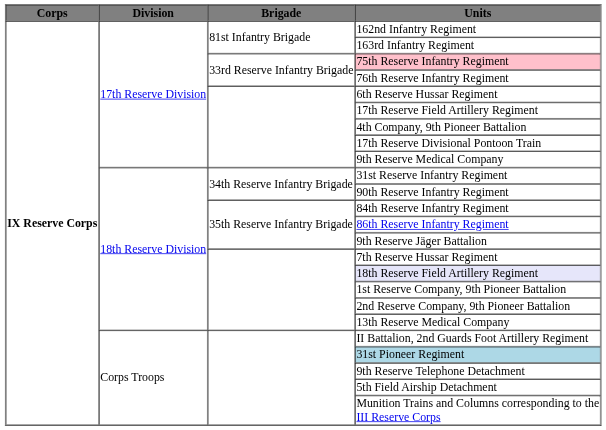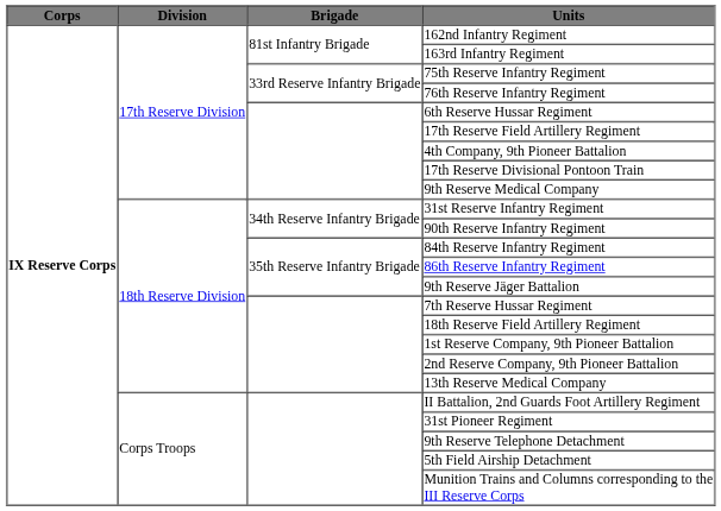75th Reserve Infantry Regiment | Units: pink background -> no background
18th Reserve Field Artillery Regiment | Units: lavender background -> no background
31st Pioneer Regiment | Units: lightblue background -> no background
